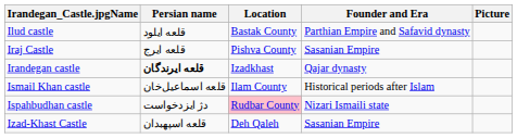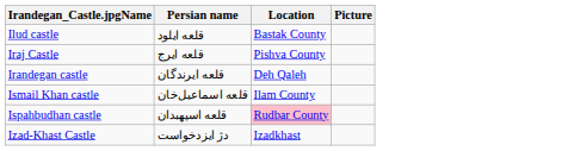- column: Founder and Era | Parthian Empire and Safavid dynasty | Sasanian Empire | Qajar dynasty | Historical periods after Islam | Nizari Ismaili state | Sasanian Empire
Irandegan castle | Persian name: bold -> normal
Irandegan castle | Location: Izadkhast -> Deh Qaleh
Ispahbudhan castle | Persian name: دژ ایزدخواست -> قلعه اسپهبدان
Izad-Khast Castle | Persian name: قلعه اسپهبدان -> دژ ایزدخواست
Izad-Khast Castle | Location: Deh Qaleh -> Izadkhast
